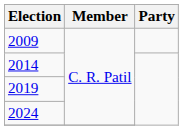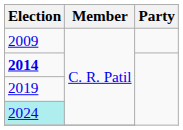2014 | Election: normal -> bold
2024 | Election: no background -> paleturquoise background
